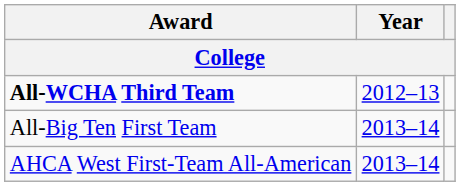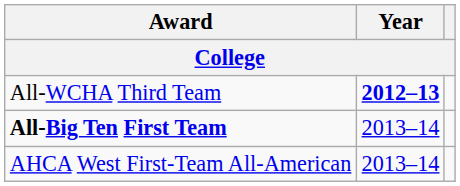row 3 | Award: bold -> normal
row 3 | Year: normal -> bold
row 4 | Award: normal -> bold
